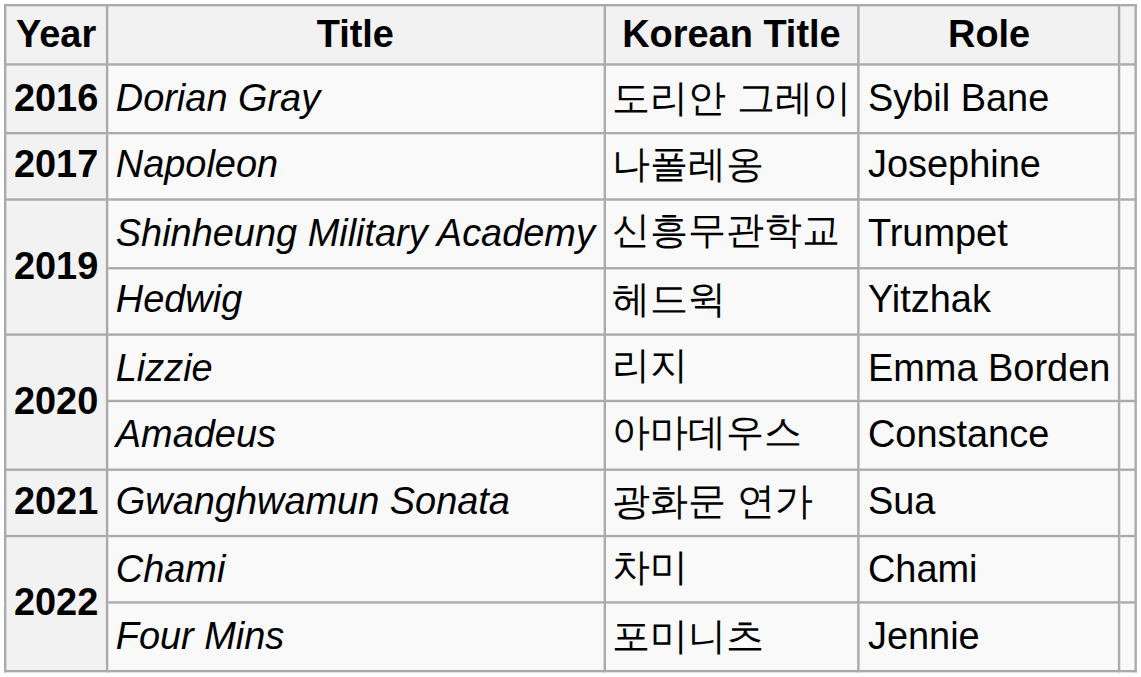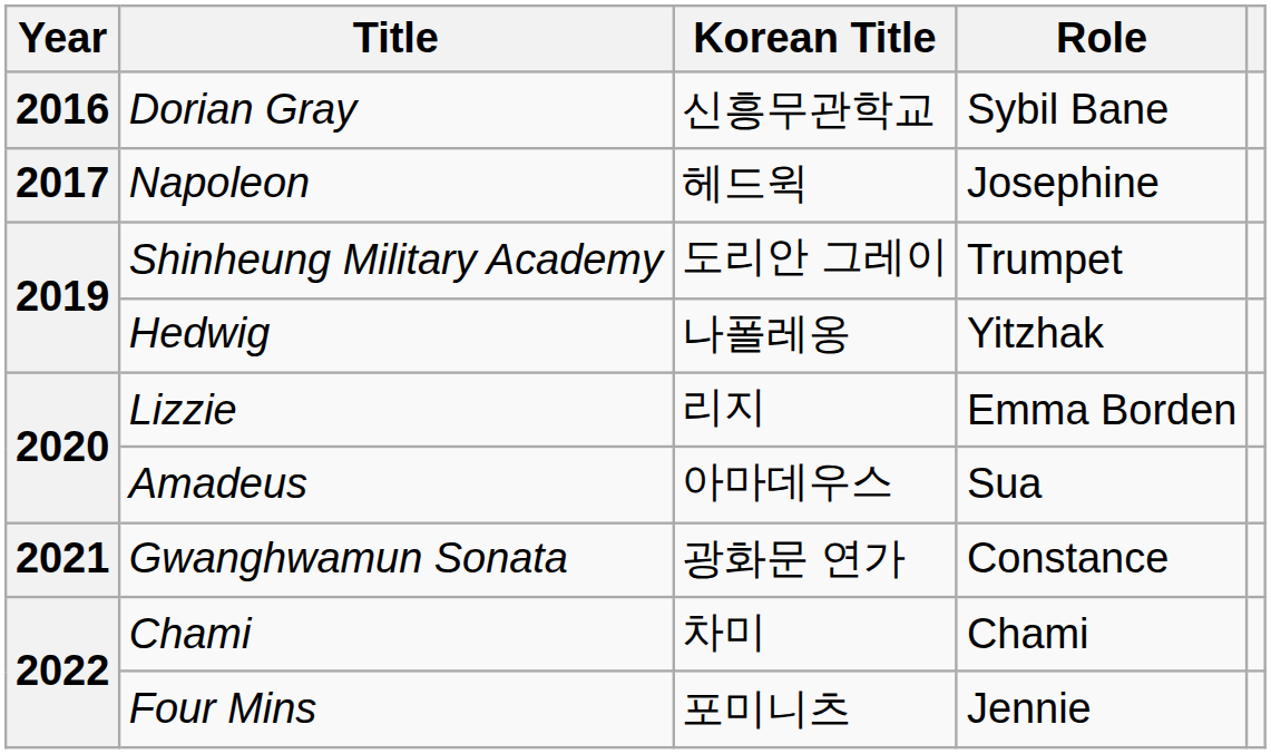Dorian Gray | Korean Title: 도리안 그레이 -> 신흥무관학교
Napoleon | Korean Title: 나폴레옹 -> 헤드윅
Shinheung Military Academy | Korean Title: 신흥무관학교 -> 도리안 그레이
Hedwig | Korean Title: 헤드윅 -> 나폴레옹
Amadeus | Role: Constance -> Sua
Gwanghwamun Sonata | Role: Sua -> Constance
